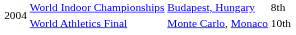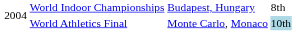World Athletics Final | column 4: no background -> lightblue background
